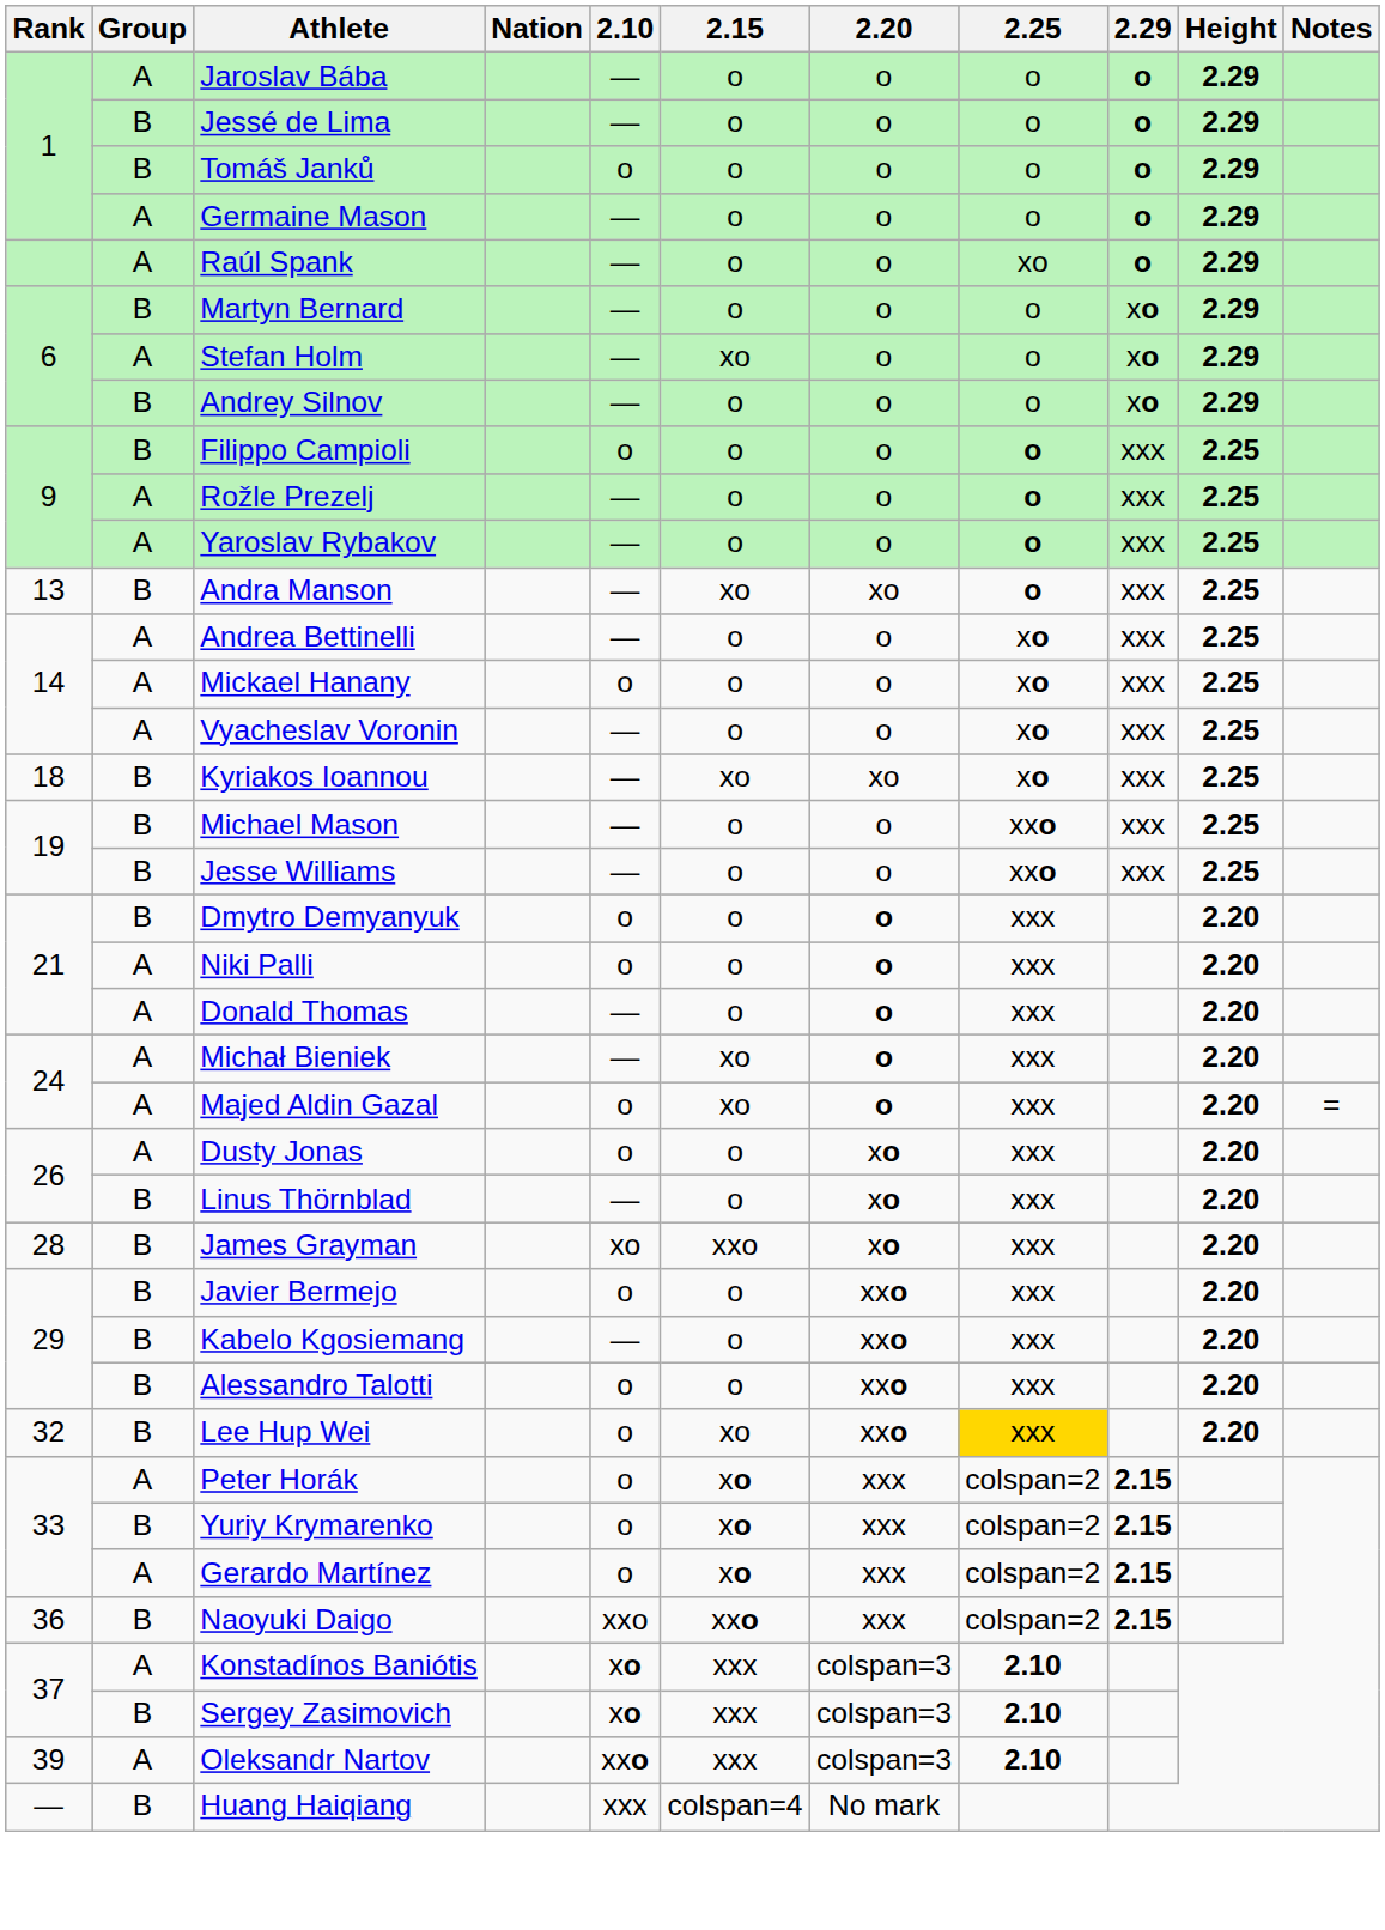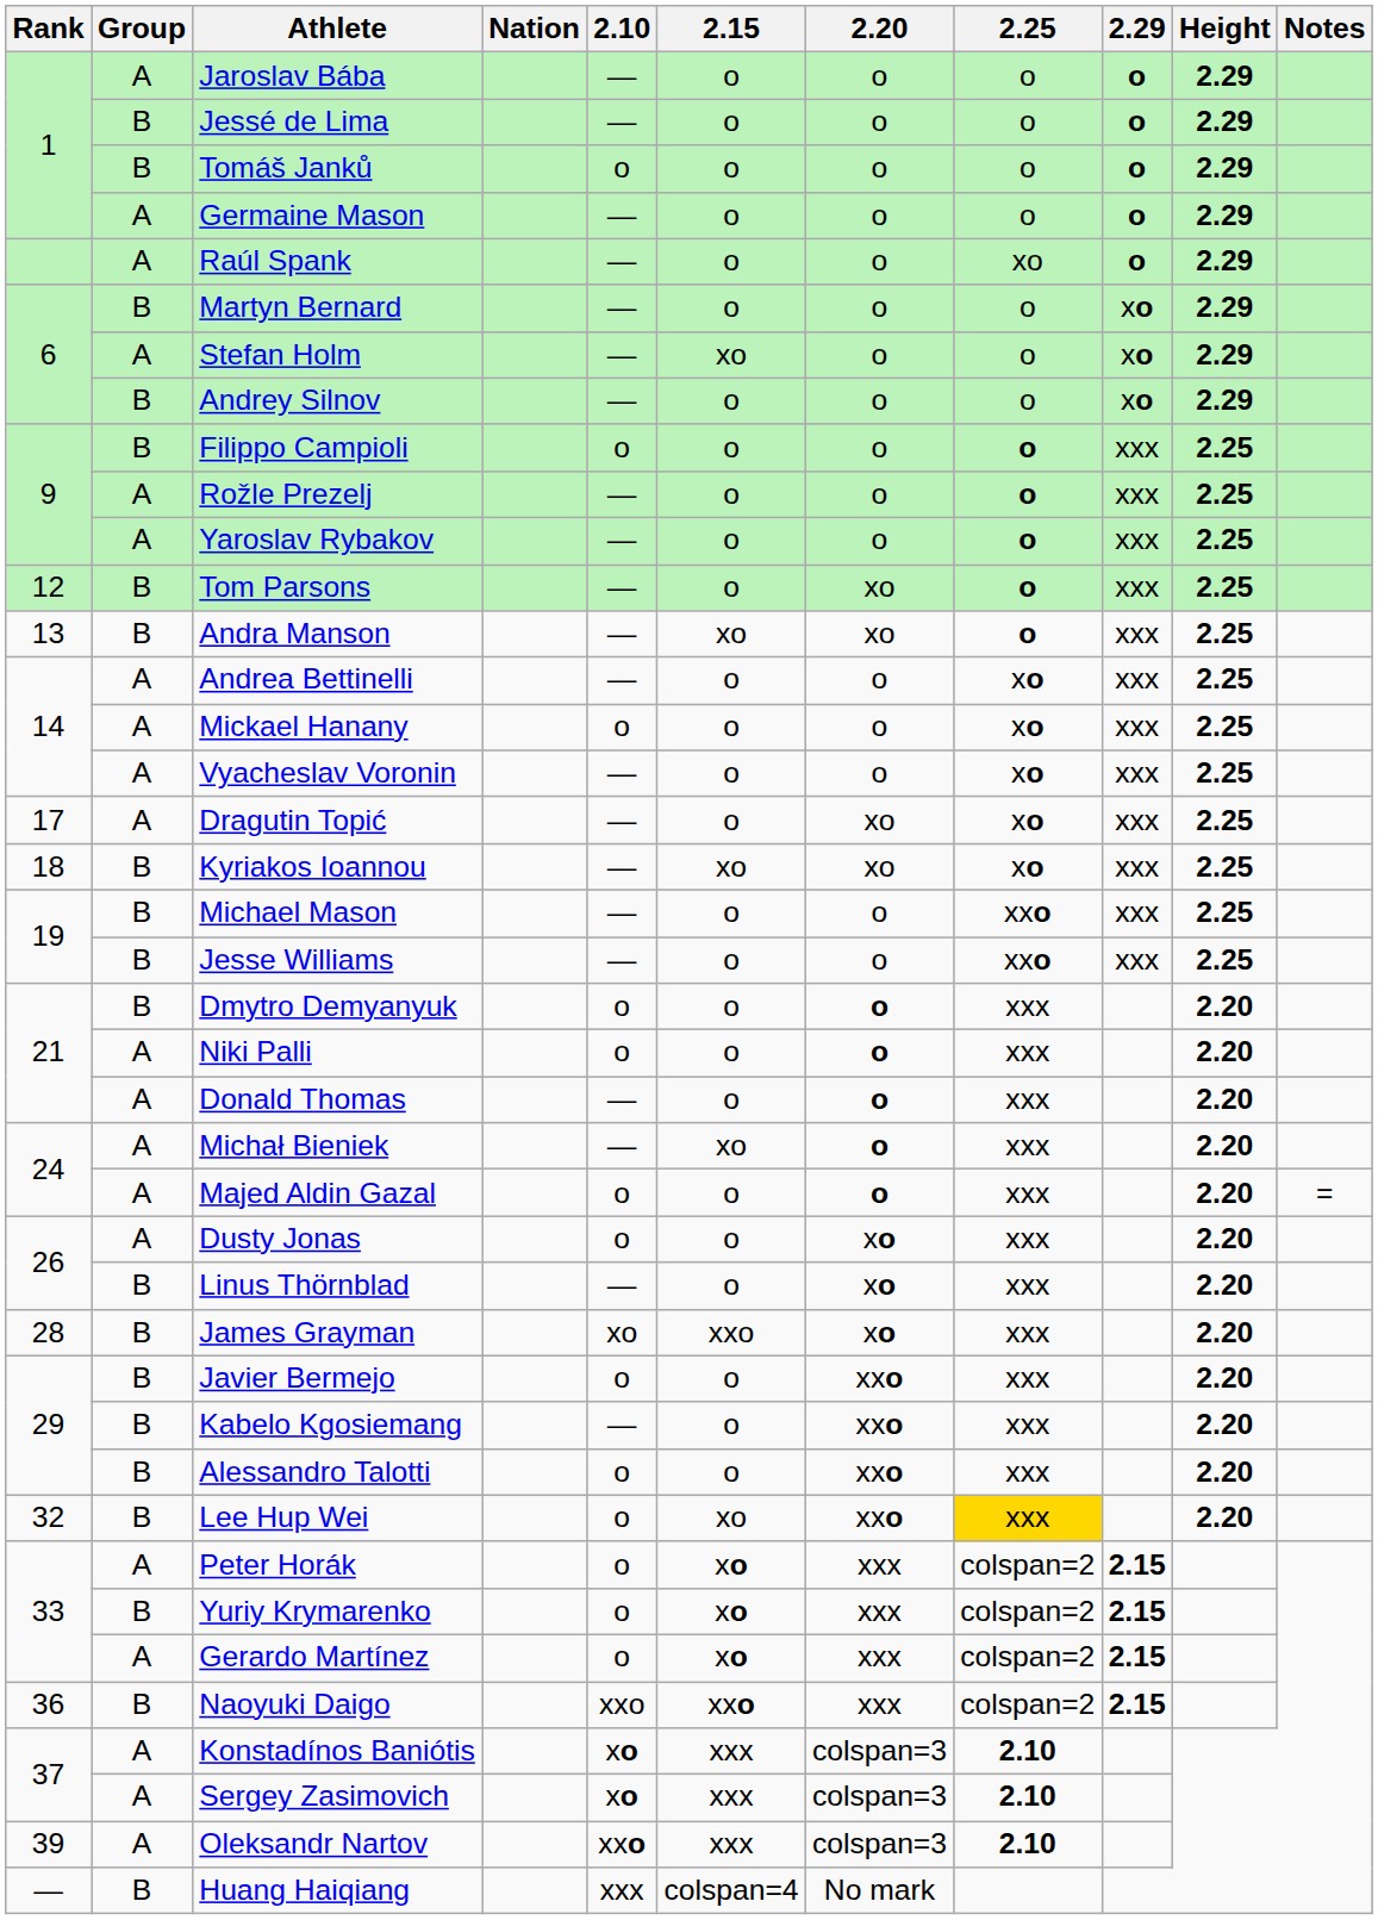+ row: 12 | B | Tom Parsons | — | o | xo | o | xxx | 2.25
+ row: 17 | A | Dragutin Topić | — | o | xo | xo | xxx | 2.25
Majed Aldin Gazal | 2.15: xo -> o
Sergey Zasimovich | Group: B -> A
